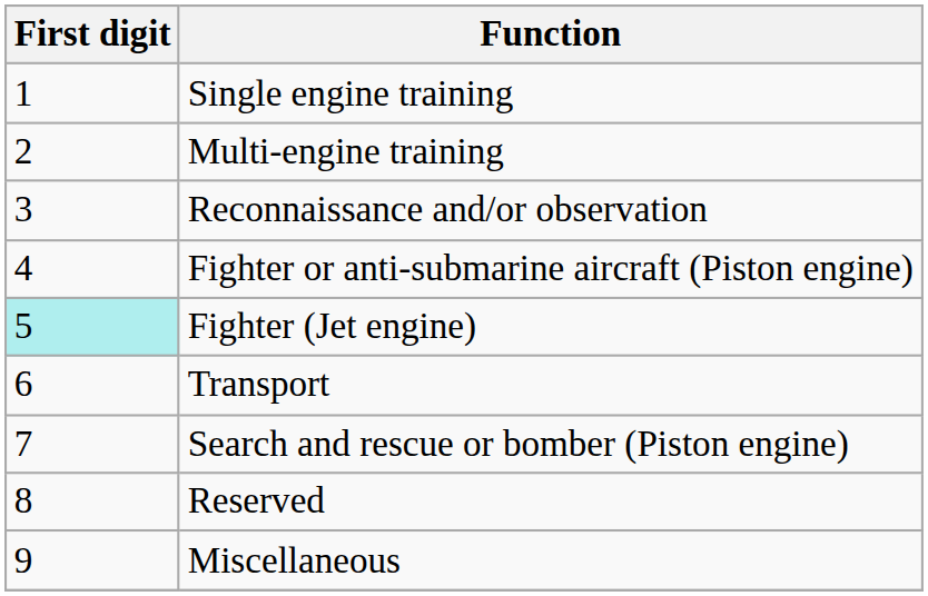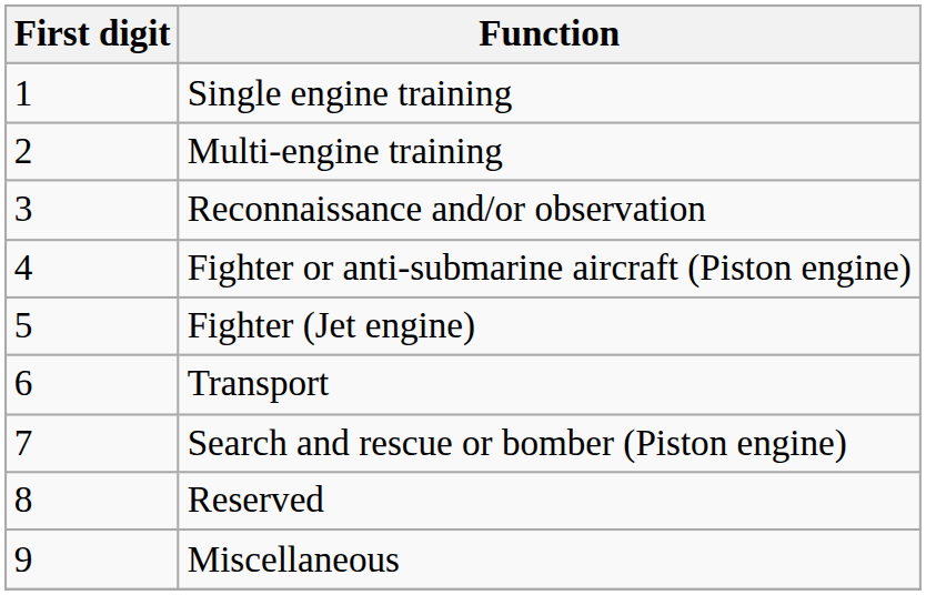Fighter (Jet engine) | First digit: paleturquoise background -> no background
